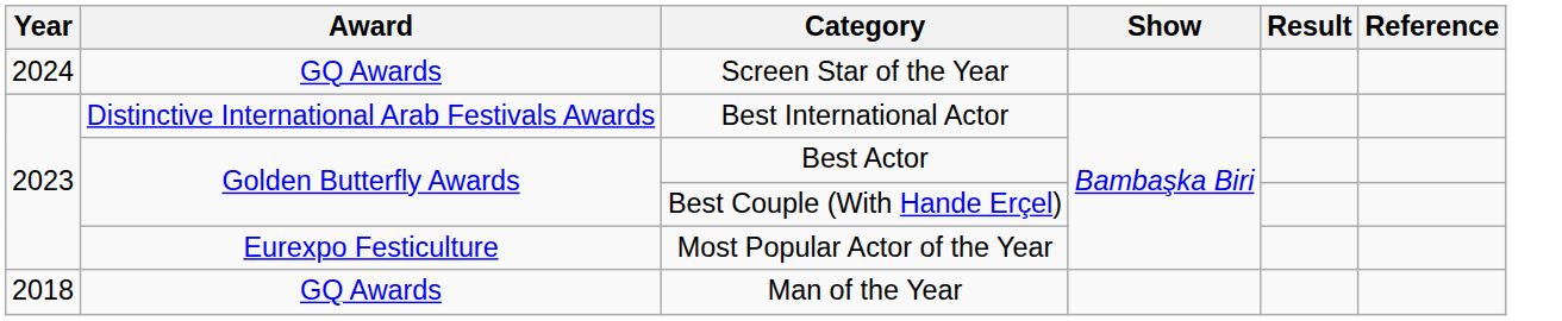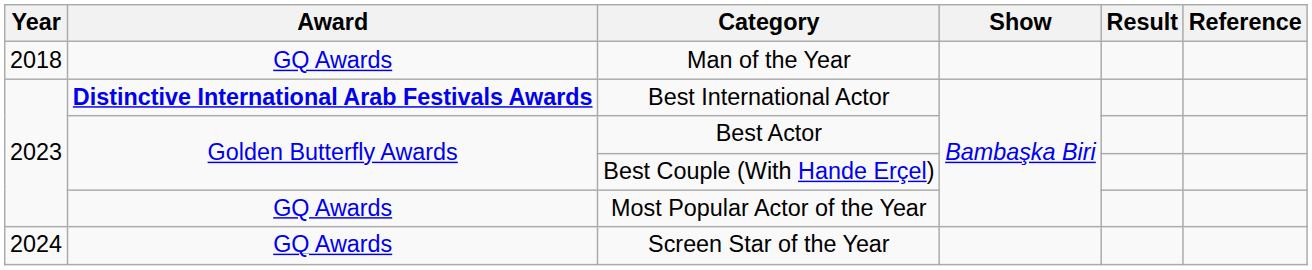rows swapped: Man of the Year <-> Screen Star of the Year
Best International Actor | Award: normal -> bold
Most Popular Actor of the Year | Award: Eurexpo Festiculture -> GQ Awards
